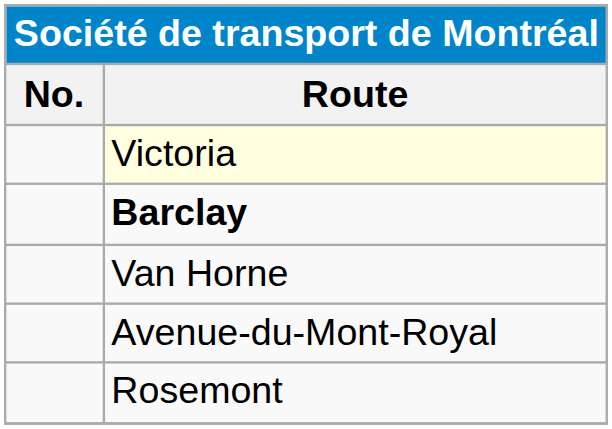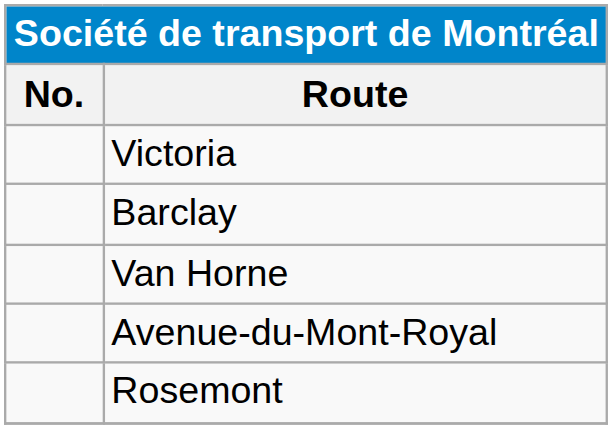Victoria | Route: lightyellow background -> no background
Barclay | Route: bold -> normal
